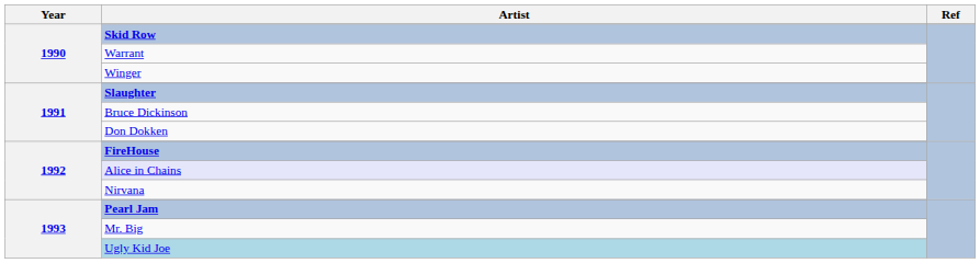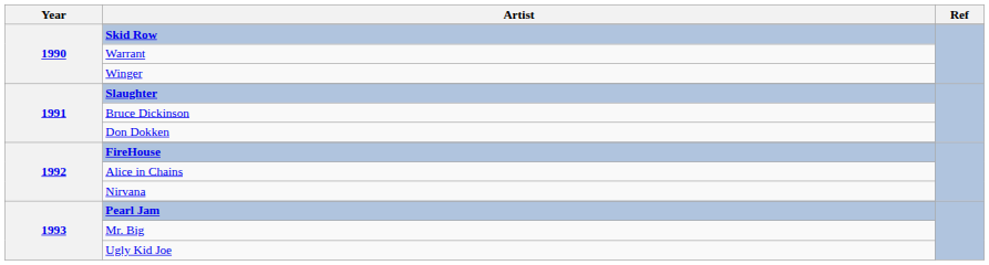Alice in Chains | Artist: lavender background -> no background
Ugly Kid Joe | Artist: lightblue background -> no background
